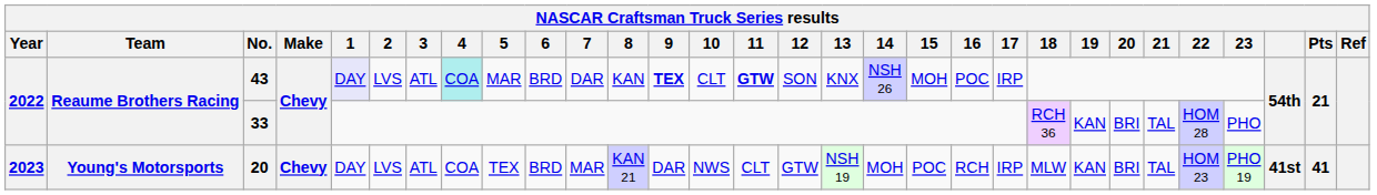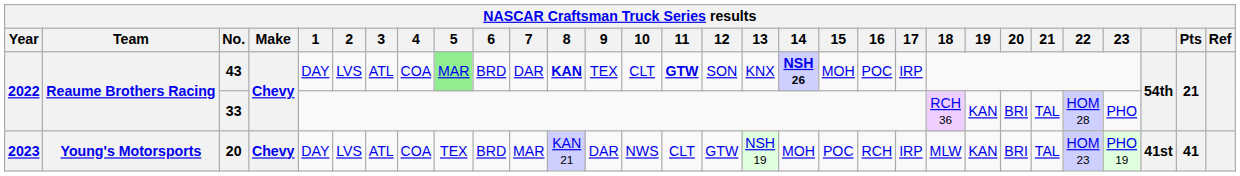43 | 1: lavender background -> no background
43 | 4: paleturquoise background -> no background
43 | 5: no background -> lightgreen background
43 | 8: normal -> bold
43 | 9: bold -> normal
43 | 14: normal -> bold
